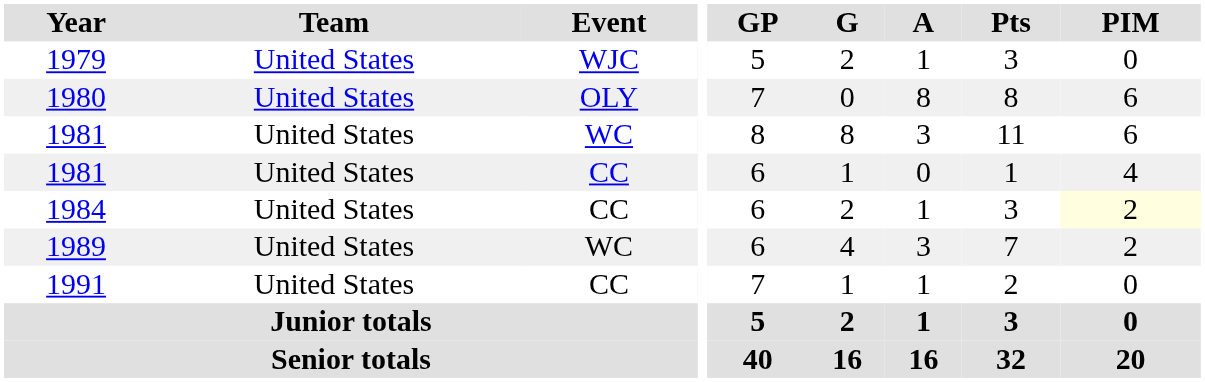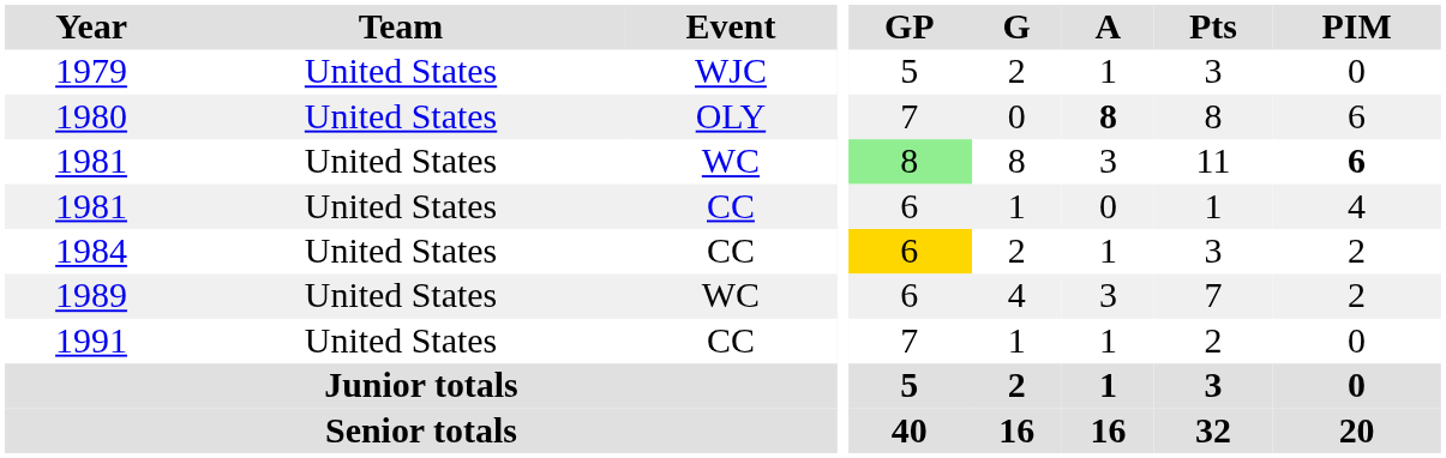1980 | A: normal -> bold
1981 / WC | GP: no background -> lightgreen background
1981 / WC | PIM: normal -> bold
1984 | GP: no background -> gold background
1984 | PIM: lightyellow background -> no background
